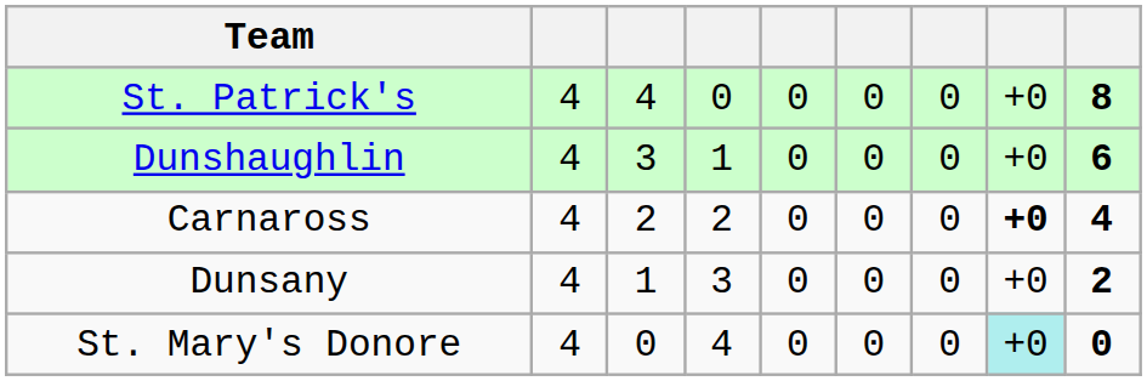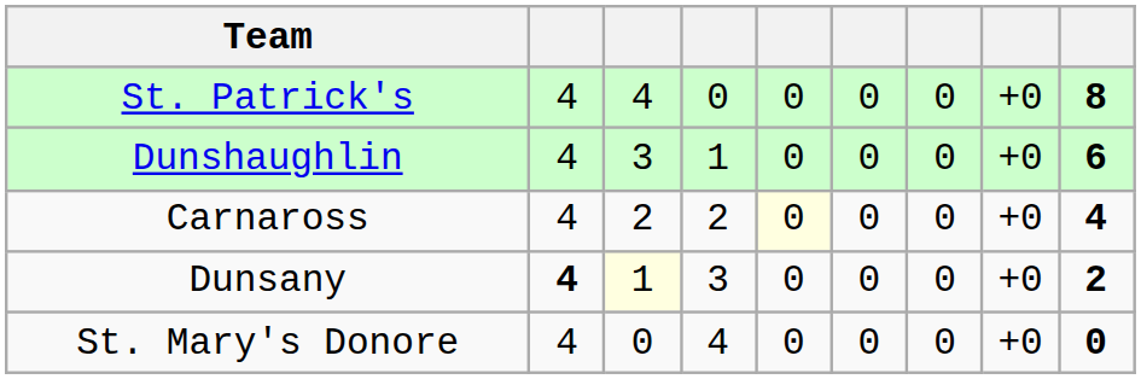Carnaross | column 5: no background -> lightyellow background
Carnaross | column 8: bold -> normal
Dunsany | column 2: normal -> bold
Dunsany | column 3: no background -> lightyellow background
St. Mary's Donore | column 8: paleturquoise background -> no background
